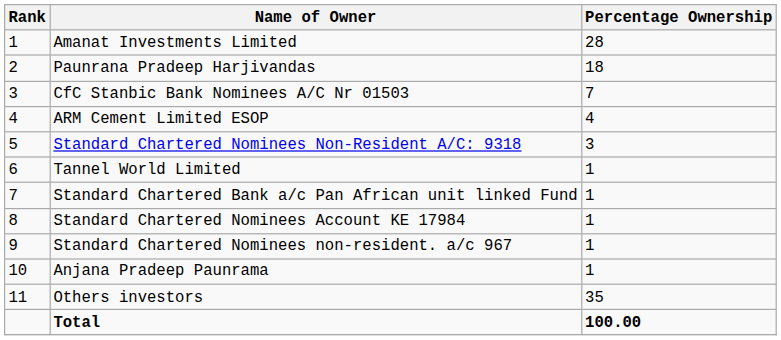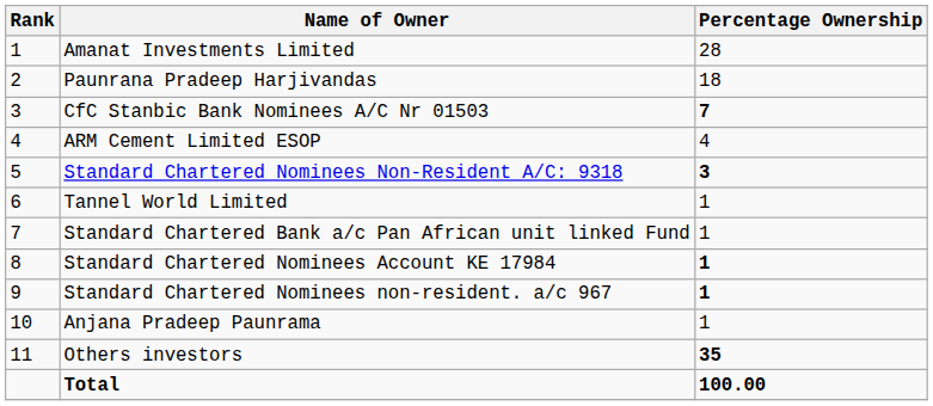CfC Stanbic Bank Nominees A/C Nr 01503 | Percentage Ownership: normal -> bold
Standard Chartered Nominees Non-Resident A/C: 9318 | Percentage Ownership: normal -> bold
Standard Chartered Nominees Account KE 17984 | Percentage Ownership: normal -> bold
Standard Chartered Nominees non-resident. a/c 967 | Percentage Ownership: normal -> bold
Others investors | Percentage Ownership: normal -> bold
